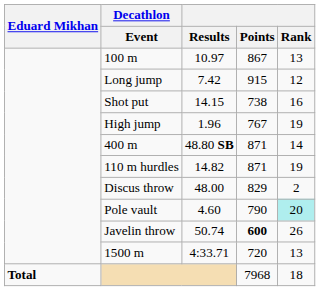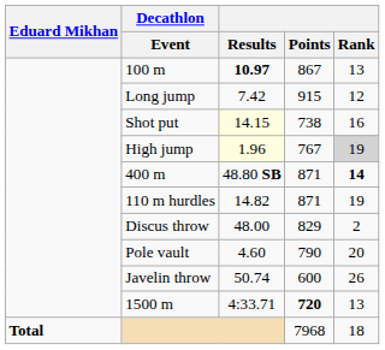100 m | Results: normal -> bold
Shot put | Results: no background -> lightyellow background
High jump | Results: no background -> lightyellow background
High jump | Rank: no background -> lightgrey background
400 m | Rank: normal -> bold
Pole vault | Rank: paleturquoise background -> no background
Javelin throw | Points: bold -> normal
1500 m | Points: normal -> bold
